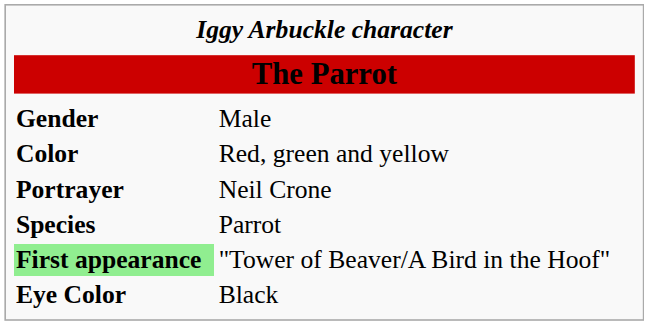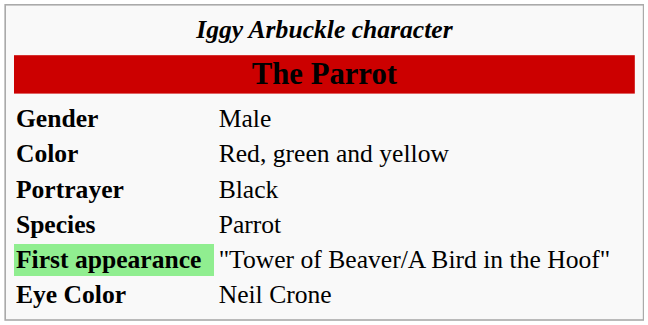row 5 | column 2: Neil Crone -> Black
row 8 | column 2: Black -> Neil Crone
